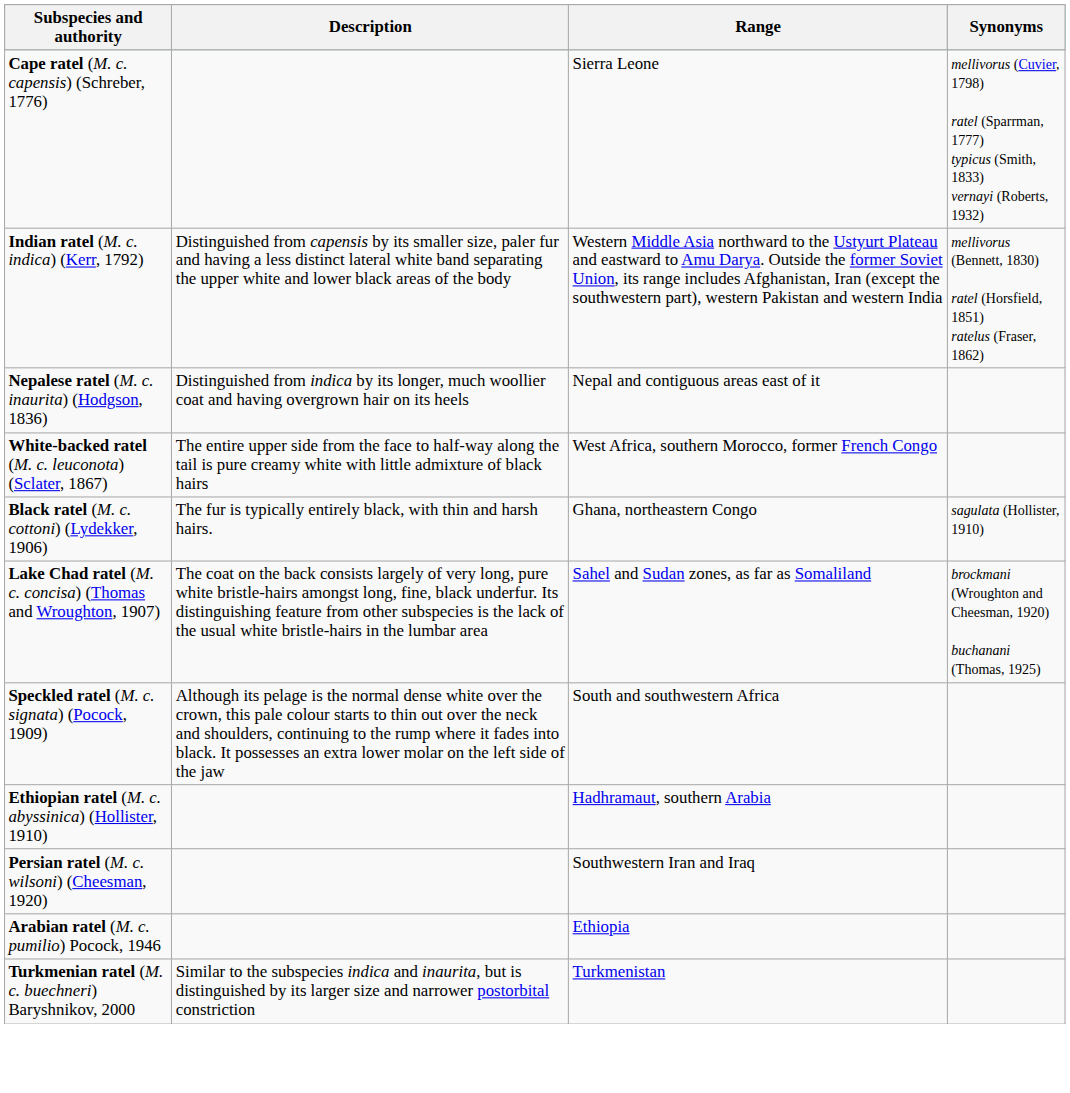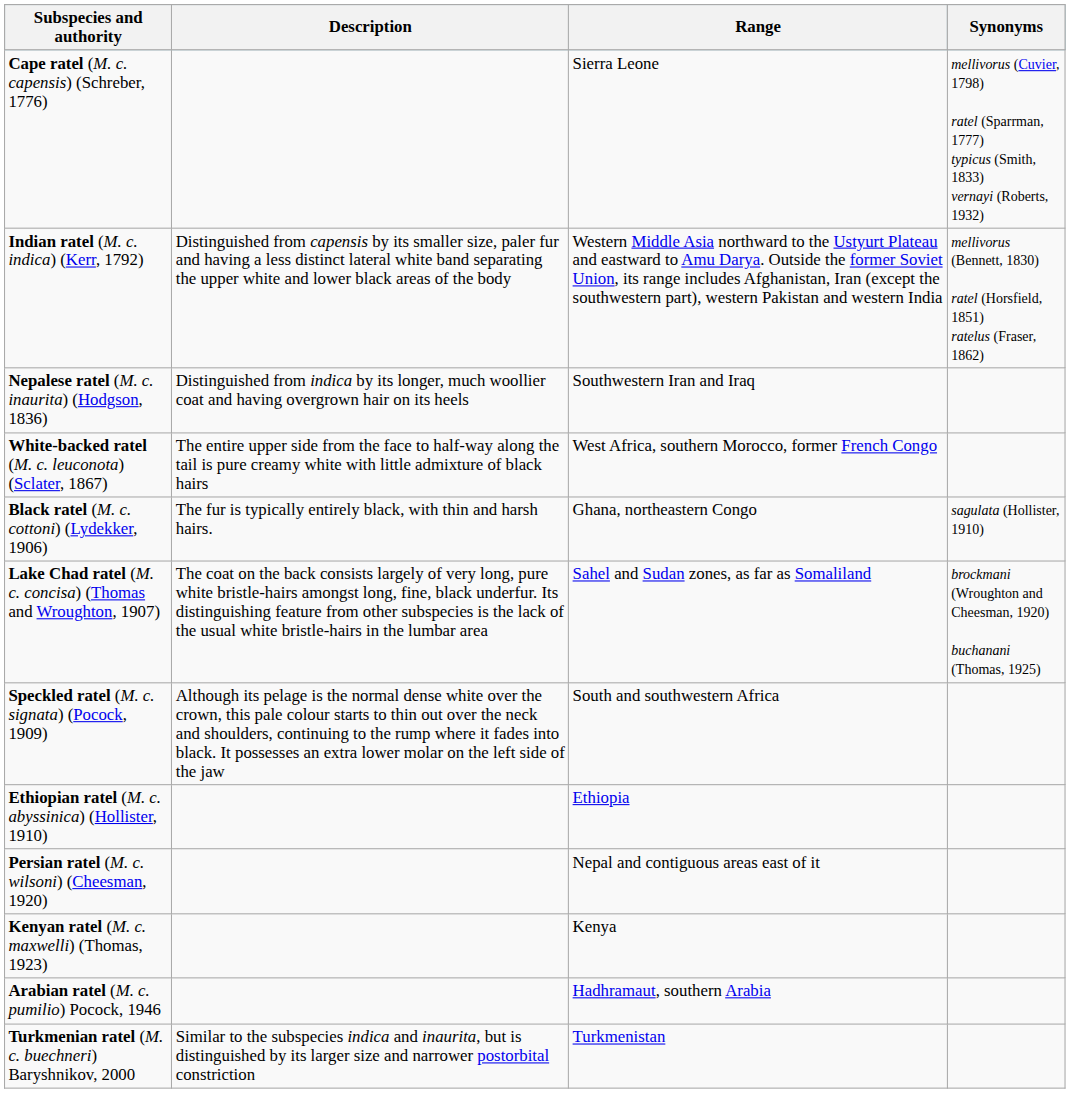Nepalese ratel (M. c. inaurita) (Hodgson, 1836) | Range: Nepal and contiguous areas east of it -> Southwestern Iran and Iraq
Ethiopian ratel (M. c. abyssinica) (Hollister, 1910) | Range: Hadhramaut, southern Arabia -> Ethiopia
Persian ratel (M. c. wilsoni) (Cheesman, 1920) | Range: Southwestern Iran and Iraq -> Nepal and contiguous areas east of it
+ row: Kenyan ratel (M. c. maxwelli) (Thomas, 1923) | Kenya
Arabian ratel (M. c. pumilio) Pocock, 1946 | Range: Ethiopia -> Hadhramaut, southern Arabia
